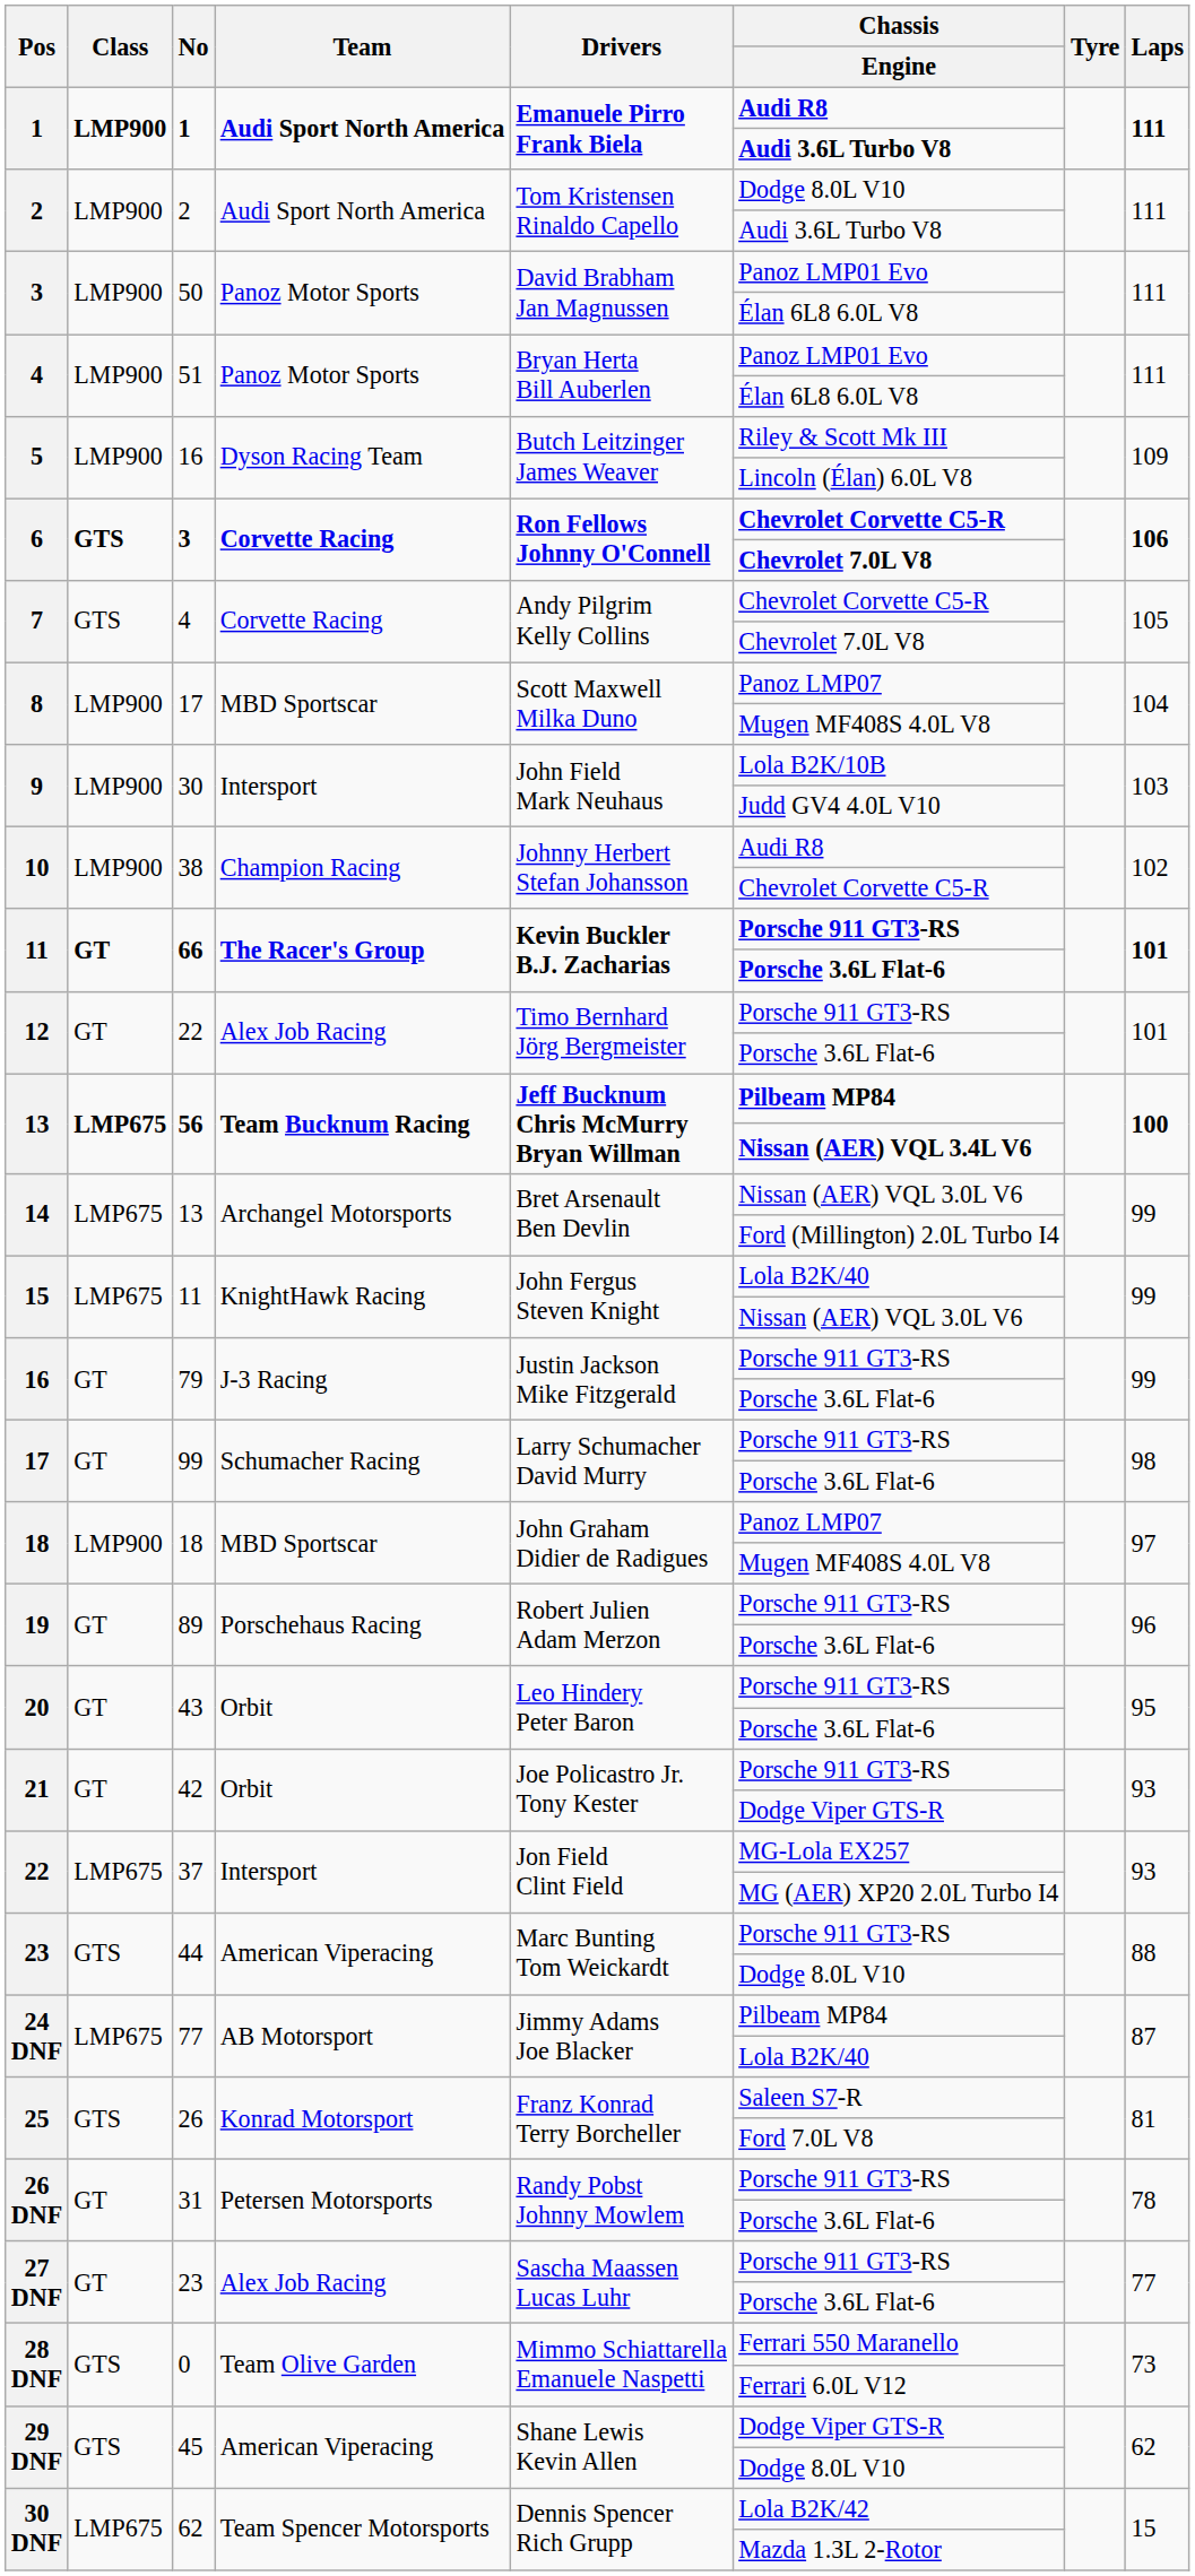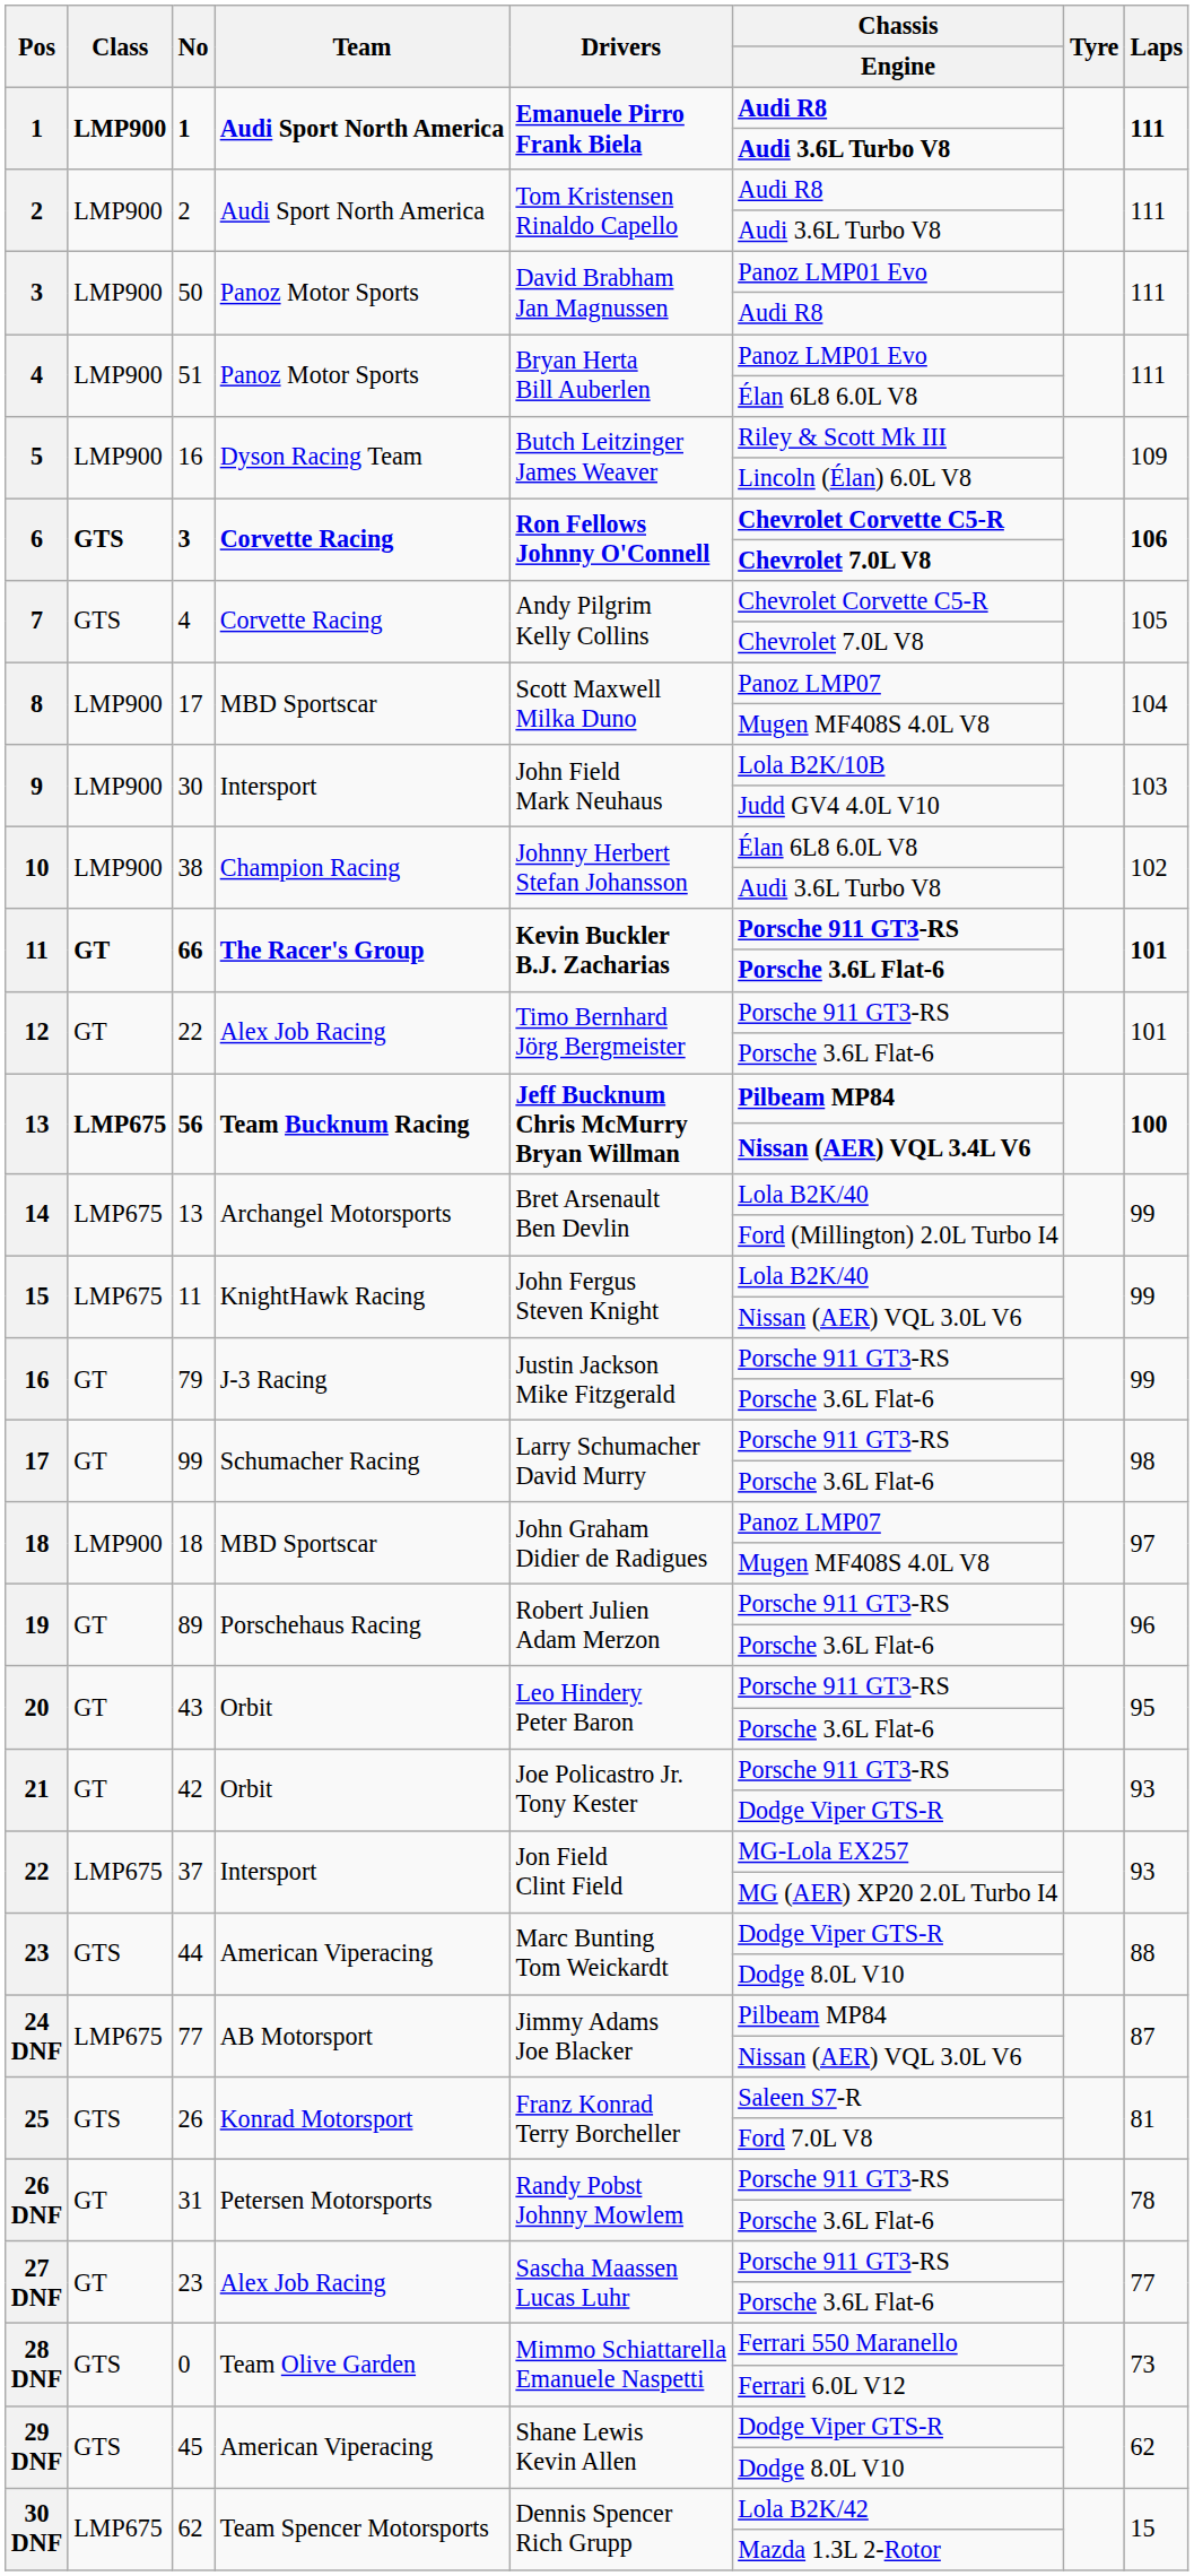row 5 | Chassis / Engine: Dodge 8.0L V10 -> Audi R8
row 8 | Chassis / Engine: Élan 6L8 6.0L V8 -> Audi R8
row 21 | Chassis / Engine: Audi R8 -> Élan 6L8 6.0L V8
row 22 | Chassis / Engine: Chevrolet Corvette C5-R -> Audi 3.6L Turbo V8
row 29 | Chassis / Engine: Nissan (AER) VQL 3.0L V6 -> Lola B2K/40
row 47 | Chassis / Engine: Porsche 911 GT3-RS -> Dodge Viper GTS-R
row 50 | Chassis / Engine: Lola B2K/40 -> Nissan (AER) VQL 3.0L V6
